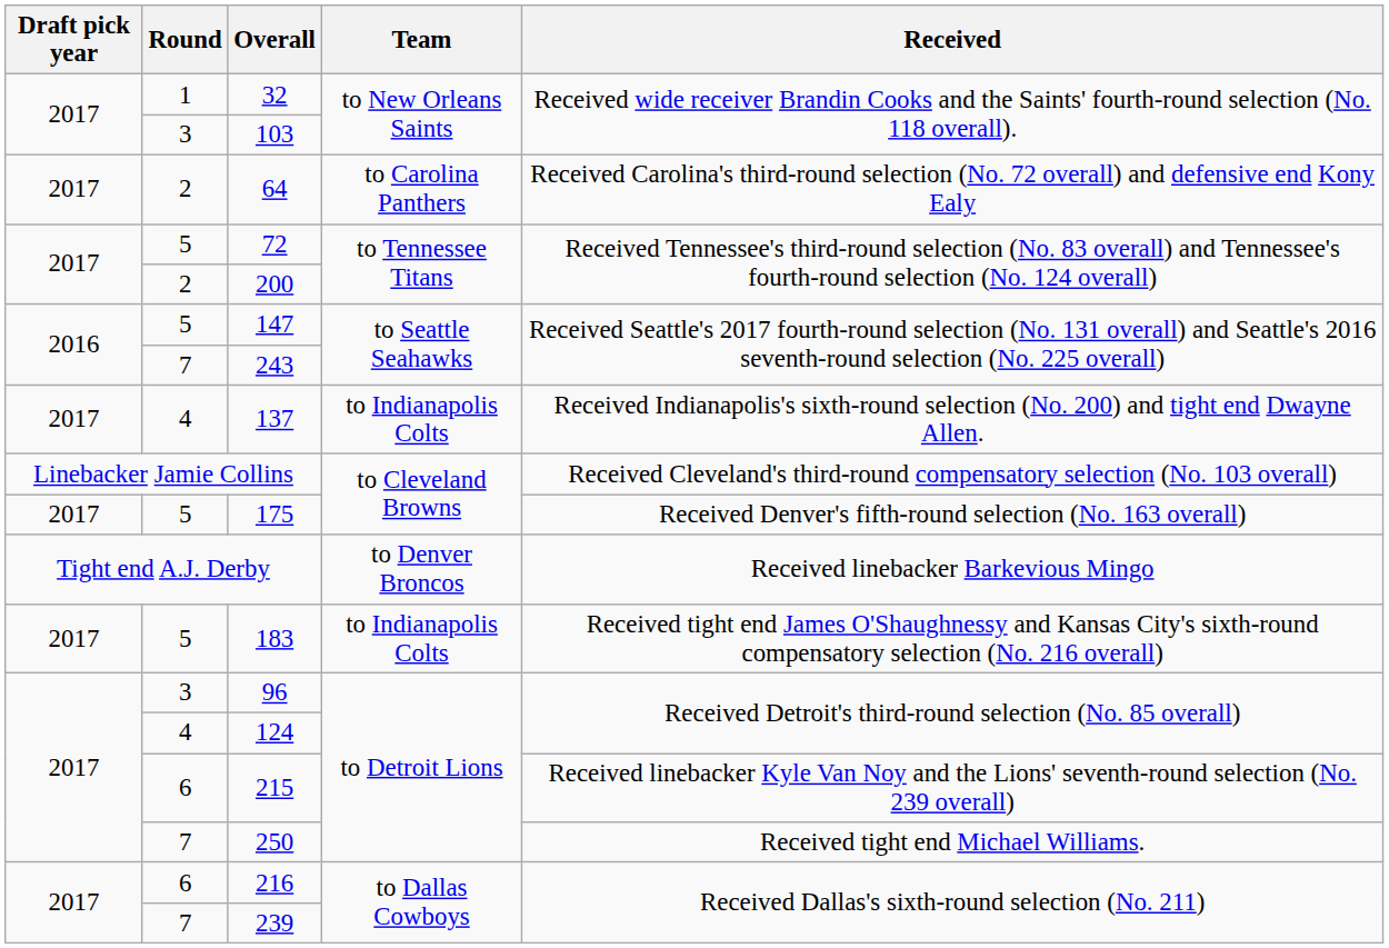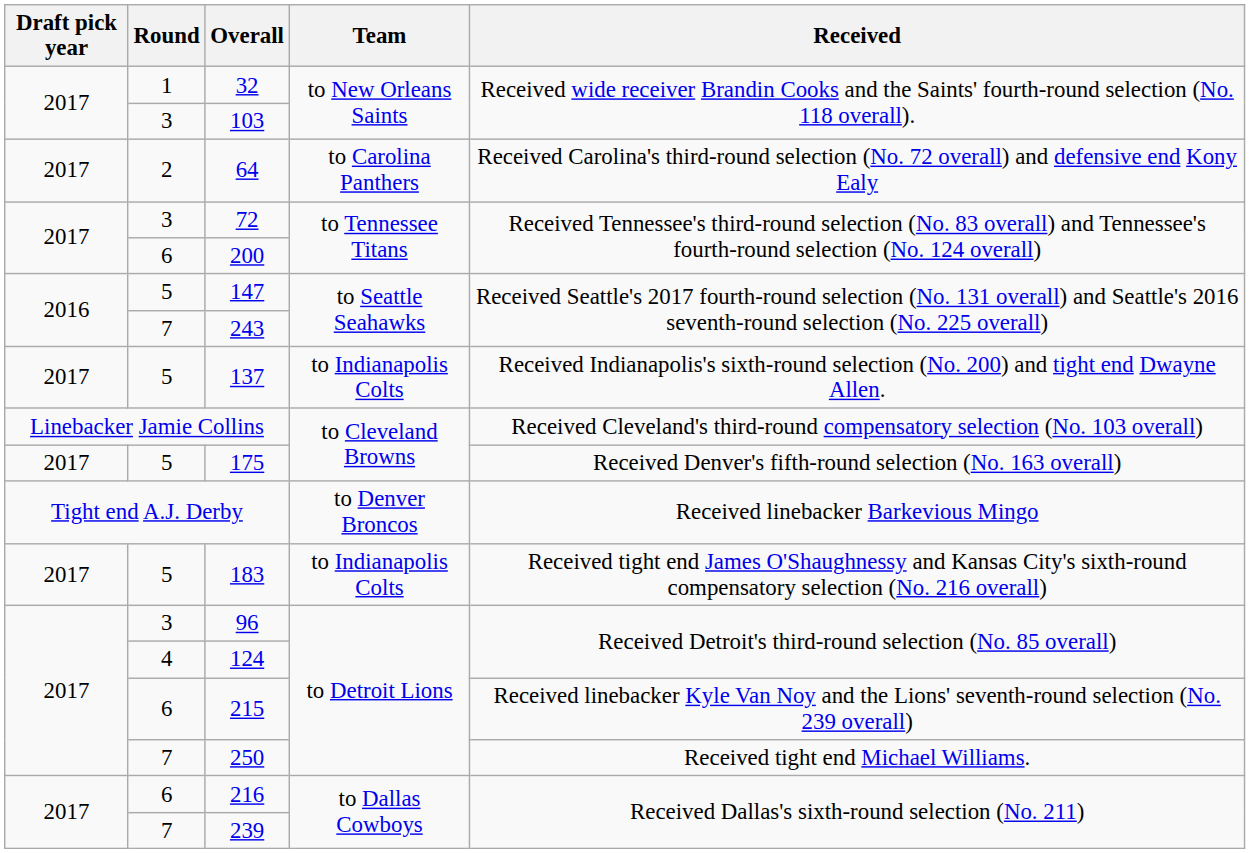72 | Round: 5 -> 3
200 | Round: 2 -> 6
137 | Round: 4 -> 5
